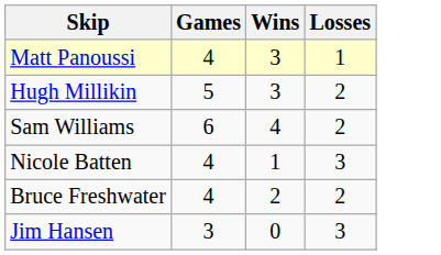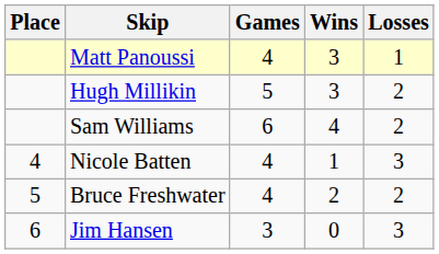+ column: Place | 4 | 5 | 6
